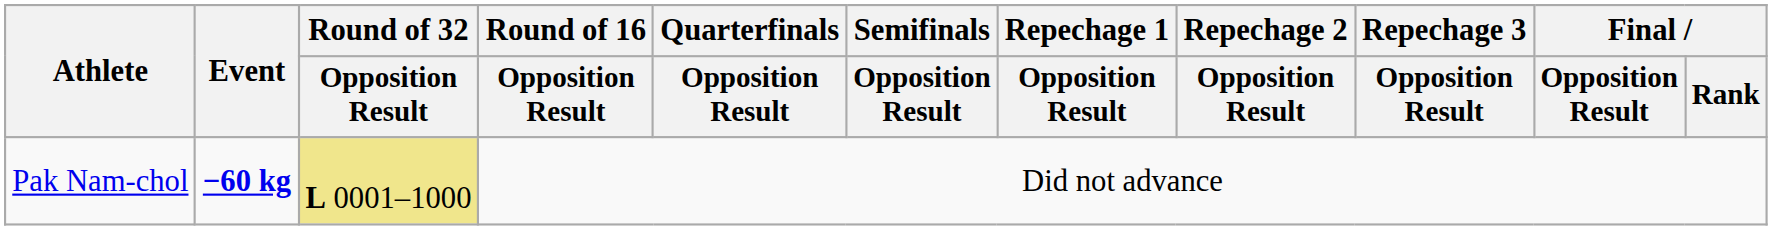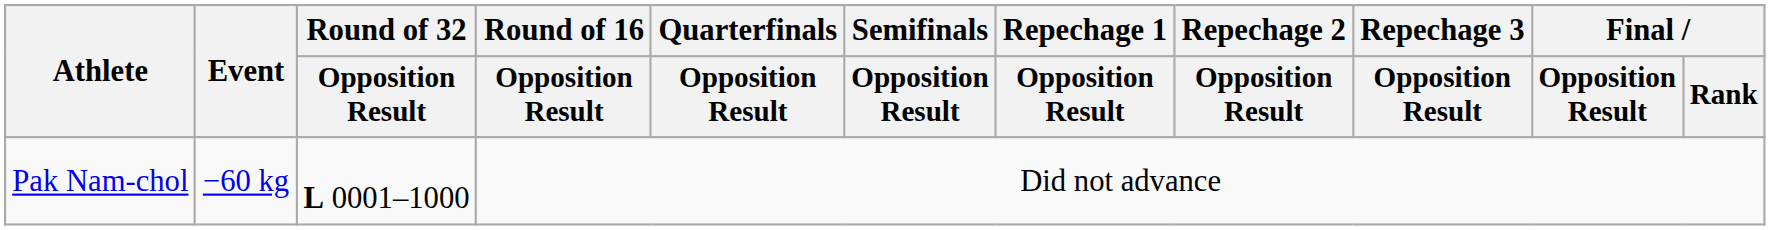Pak Nam-chol | Event: bold -> normal
Pak Nam-chol | Round of 32 / Opposition Result: khaki background -> no background
